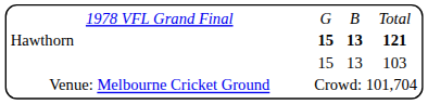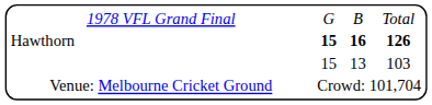Hawthorn | column 3: 13 -> 16
Hawthorn | column 4: 121 -> 126
